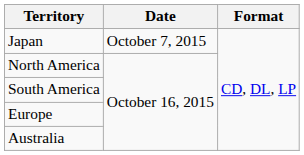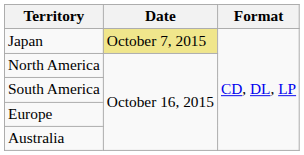Japan | Date: no background -> khaki background
